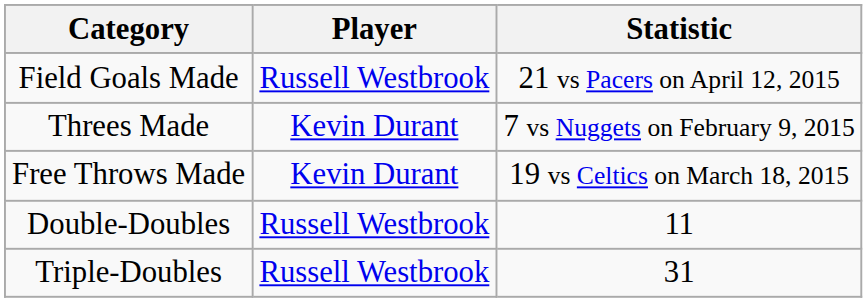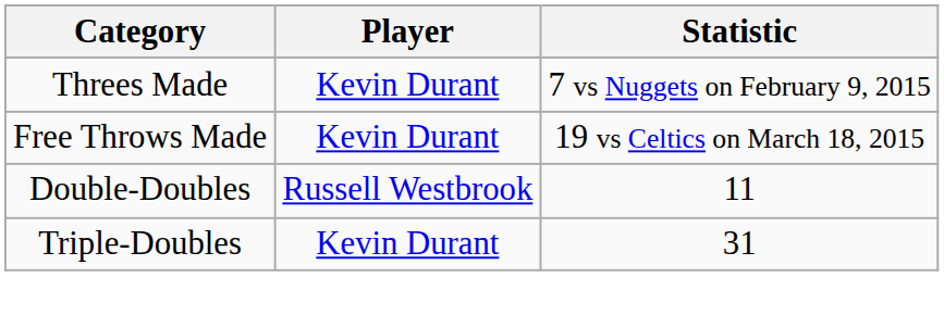- row: Field Goals Made | Russell Westbrook | 21 vs Pacers on April 12, 2015
Triple-Doubles | Player: Russell Westbrook -> Kevin Durant
